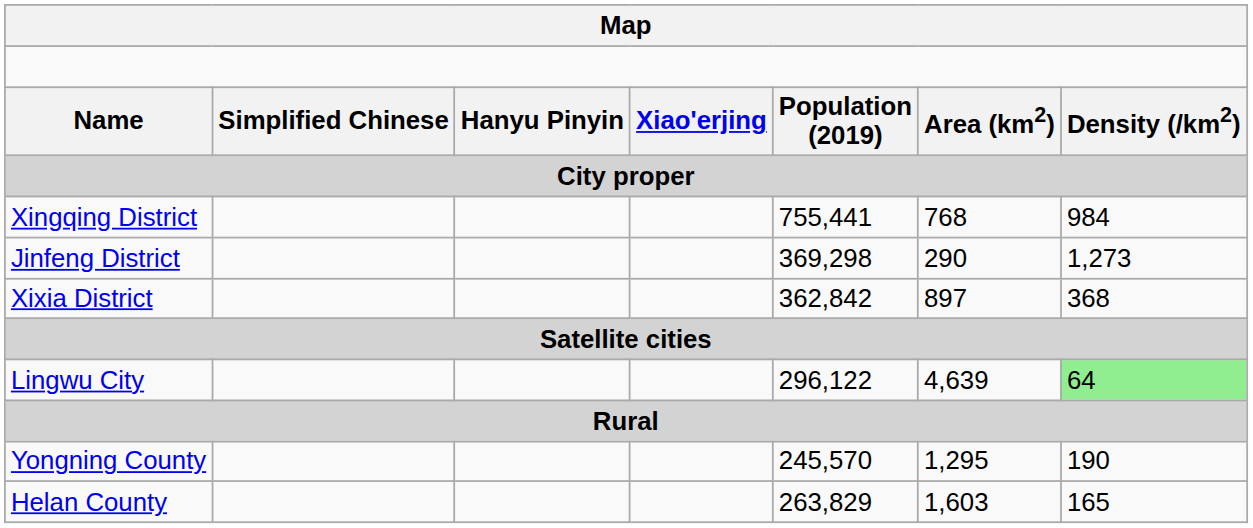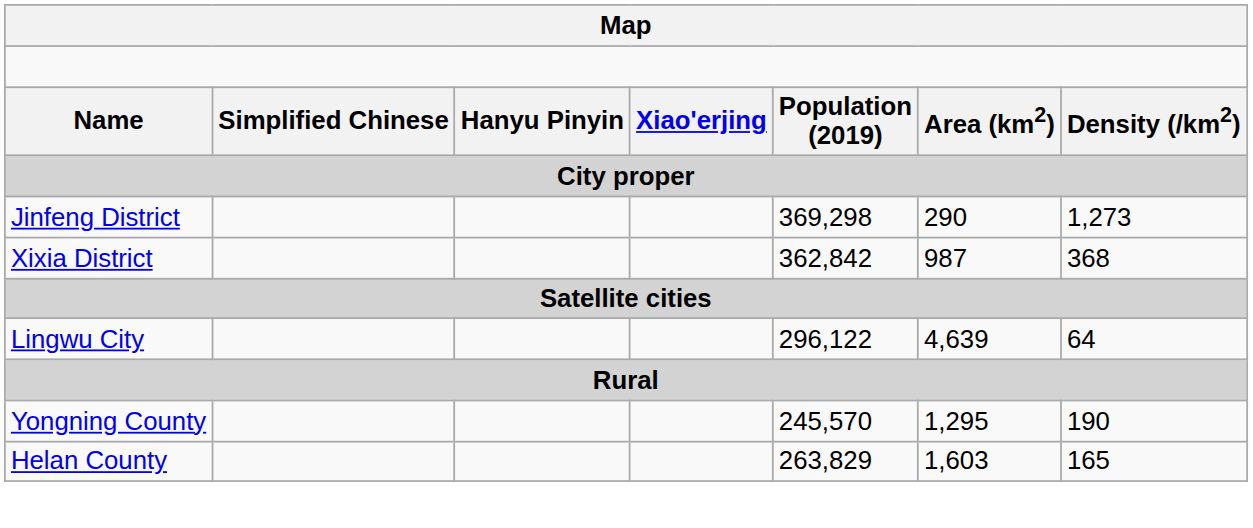- row: Xingqing District | 755,441 | 768 | 984
Xixia District | column 6: 897 -> 987
Lingwu City | column 7: lightgreen background -> no background
